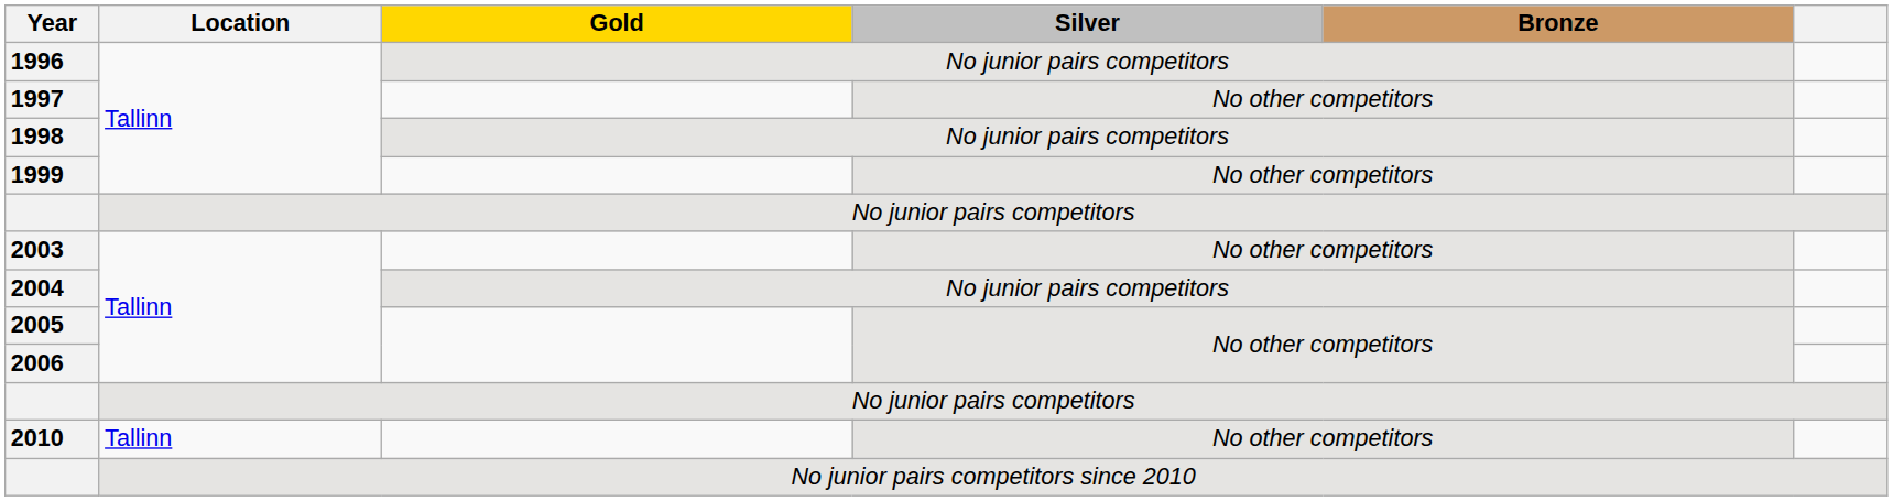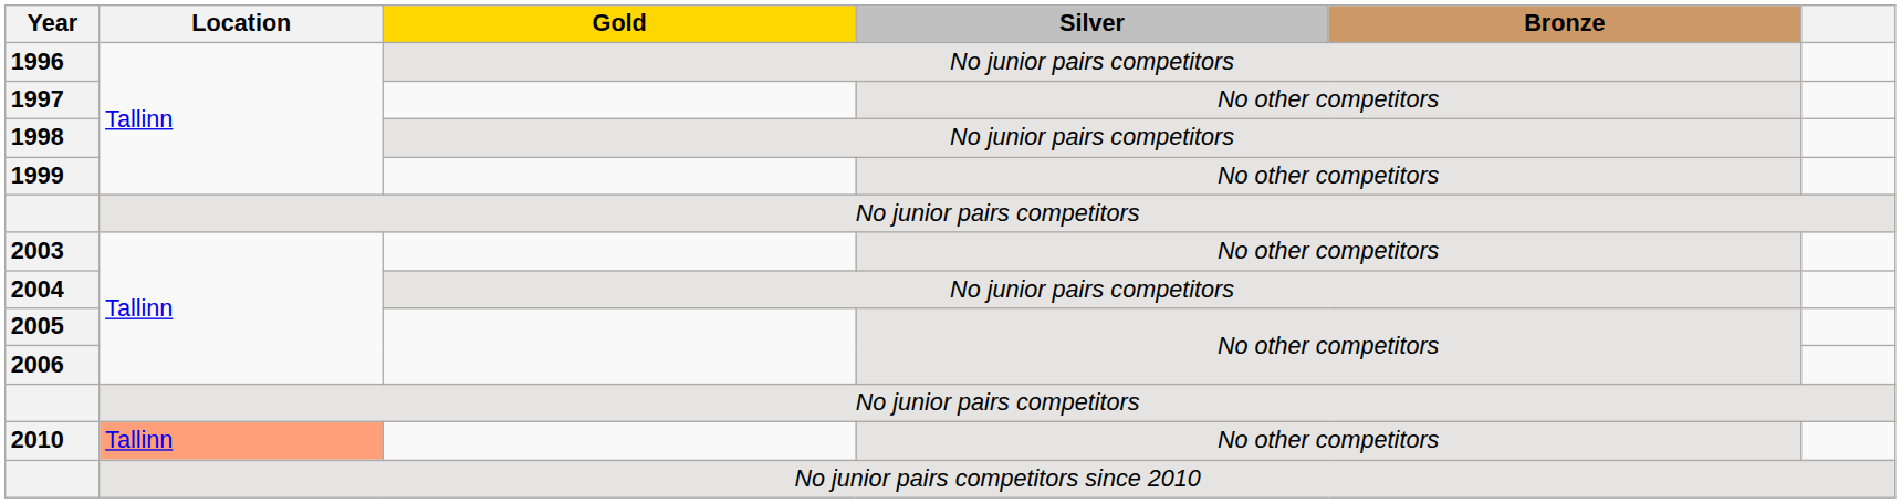2010 | Location: no background -> lightsalmon background
